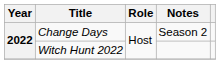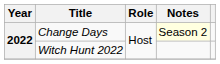Change Days | Notes: no background -> lightyellow background
